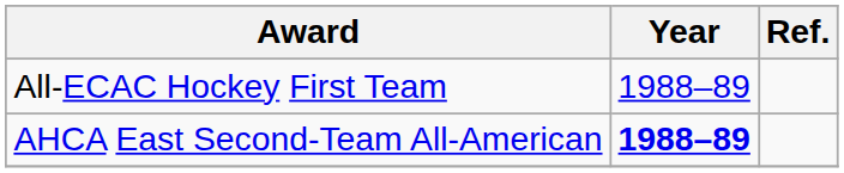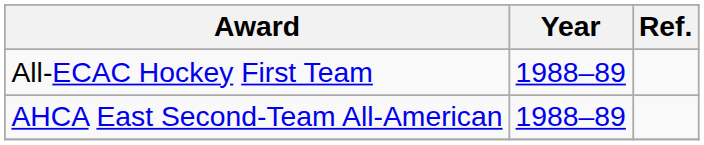row 3 | Year: bold -> normal
